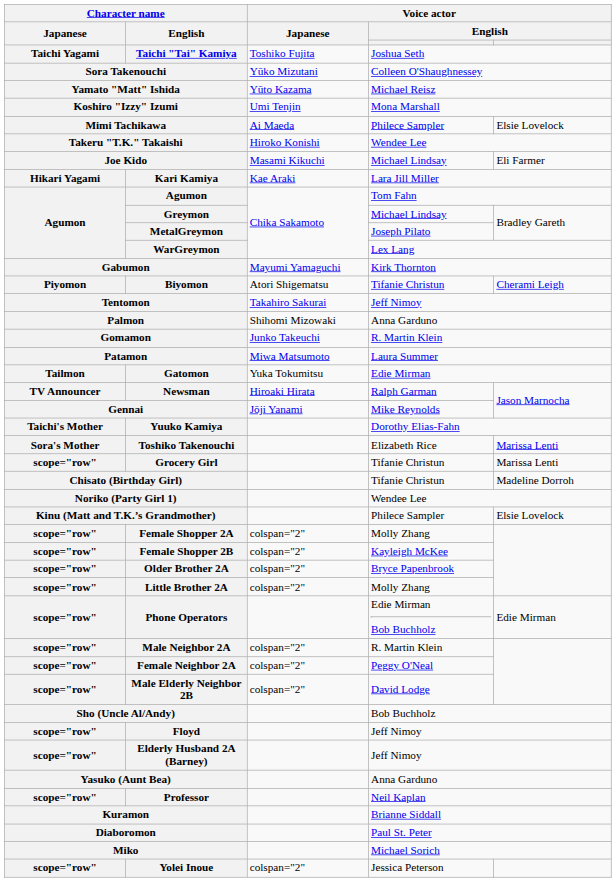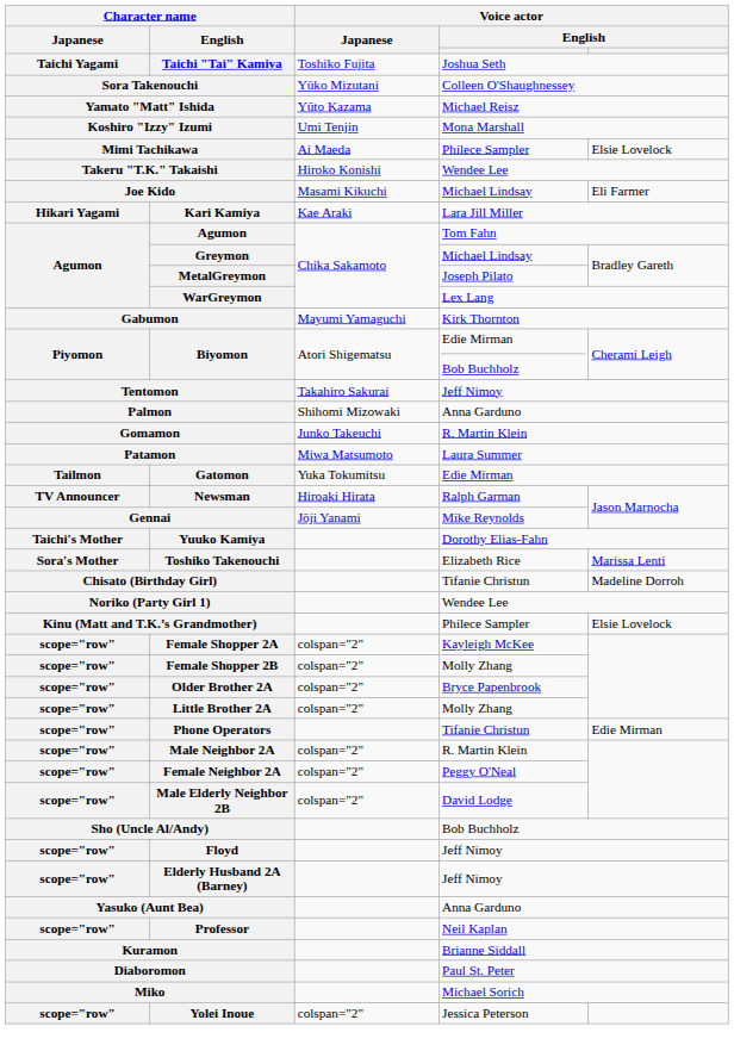Biyomon | column 4: Tifanie Christun -> Edie Mirman Bob Buchholz
- row: scope="row" | Grocery Girl | Tifanie Christun | Marissa Lenti
Female Shopper 2A | column 4: Molly Zhang -> Kayleigh McKee
Female Shopper 2B | column 4: Kayleigh McKee -> Molly Zhang
Phone Operators | column 4: Edie Mirman Bob Buchholz -> Tifanie Christun
